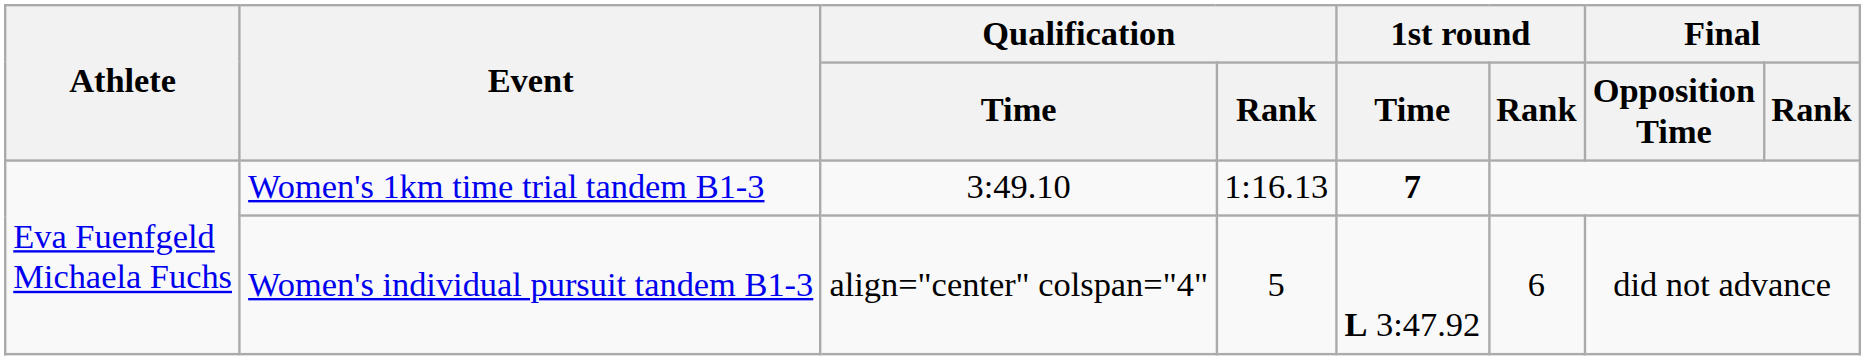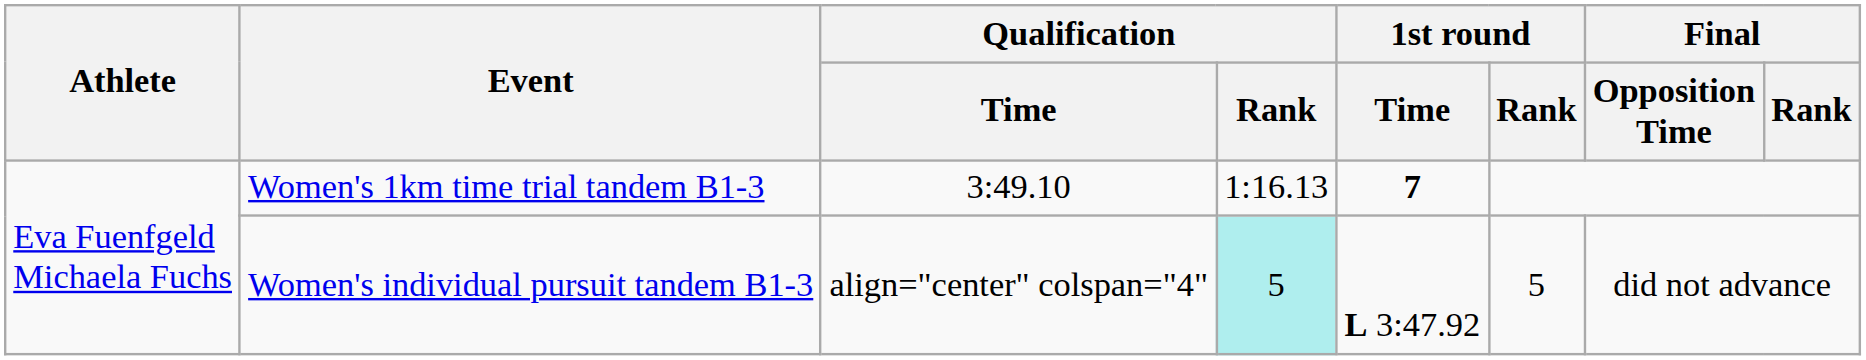Women's individual pursuit tandem B1-3 | Qualification / Rank: no background -> paleturquoise background
Women's individual pursuit tandem B1-3 | 1st round / Rank: 6 -> 5
